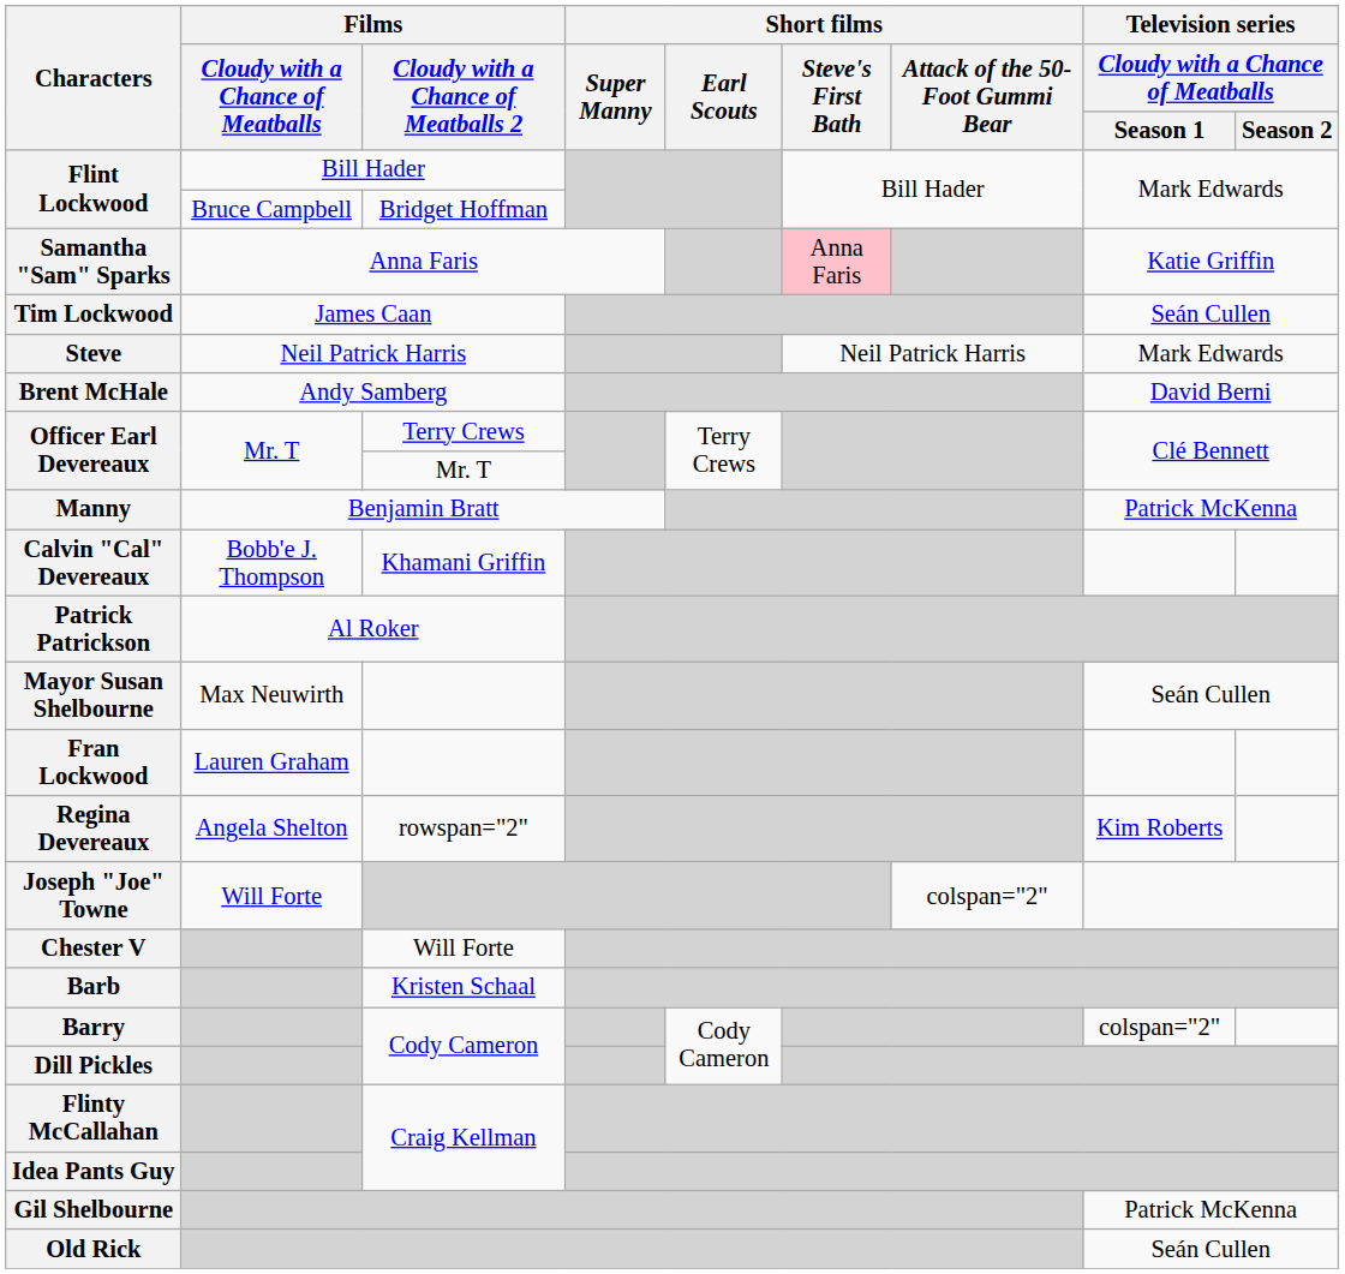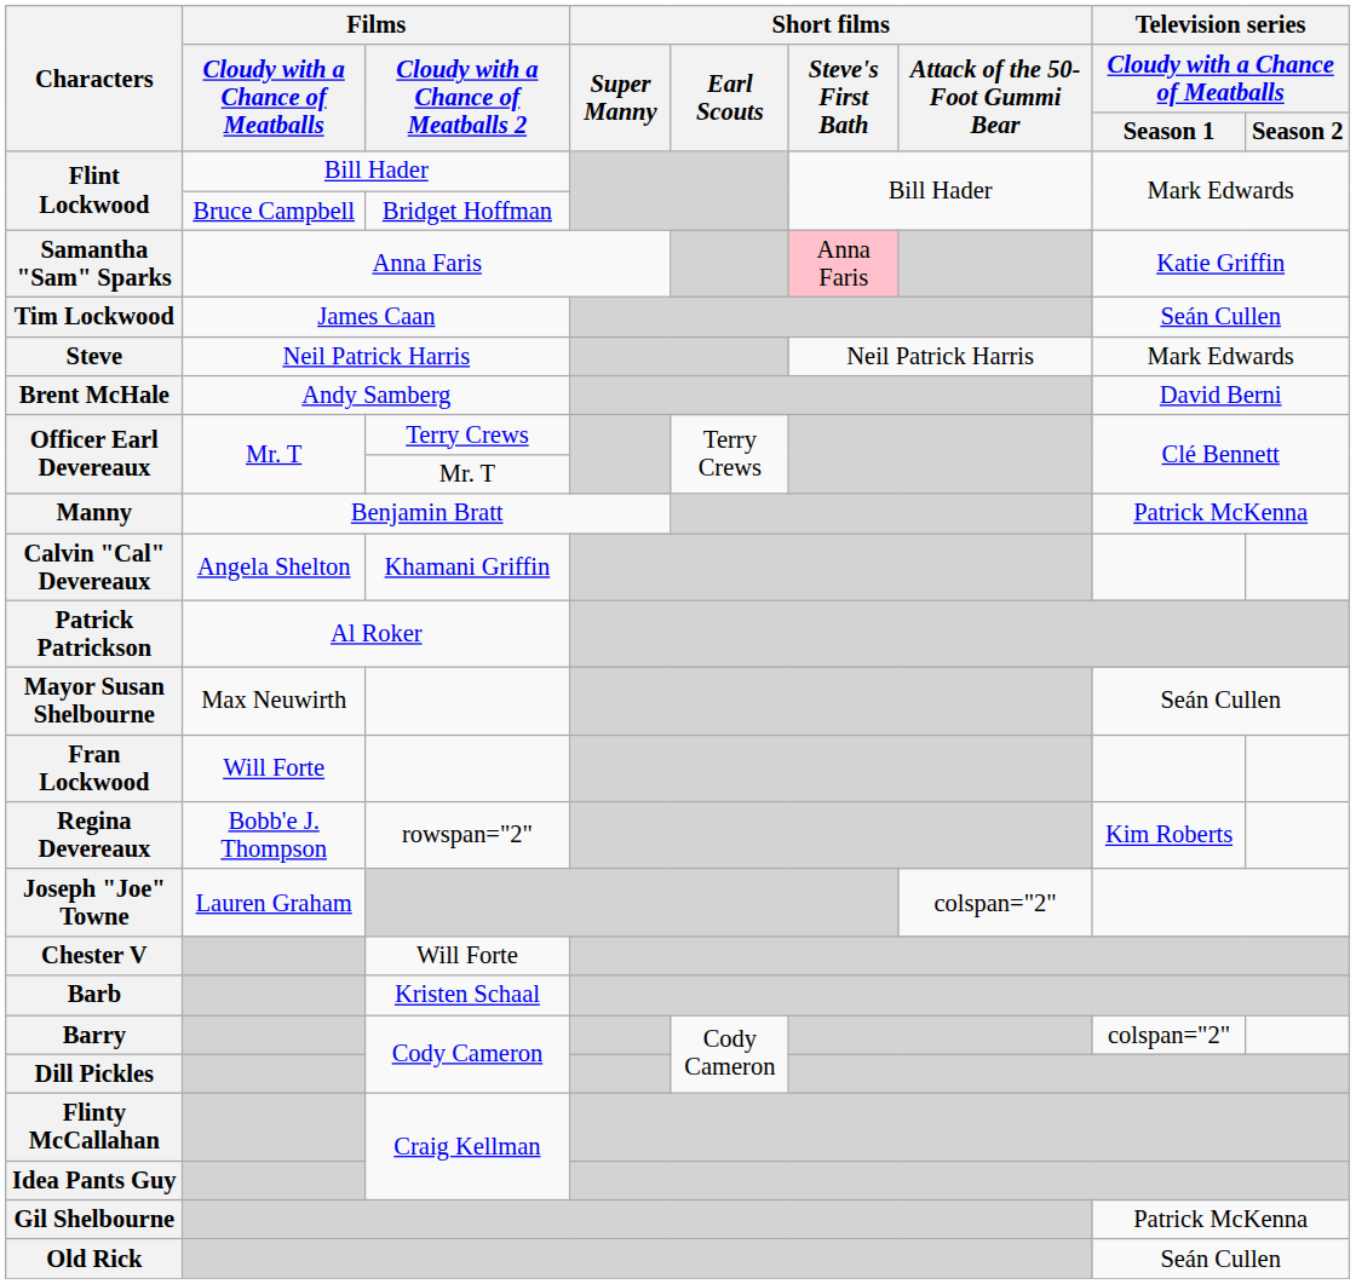Calvin "Cal" Devereaux | Films / Cloudy with a Chance of Meatballs: Bobb'e J. Thompson -> Angela Shelton
Fran Lockwood | Films / Cloudy with a Chance of Meatballs: Lauren Graham -> Will Forte
Regina Devereaux | Films / Cloudy with a Chance of Meatballs: Angela Shelton -> Bobb'e J. Thompson
Joseph "Joe" Towne | Films / Cloudy with a Chance of Meatballs: Will Forte -> Lauren Graham
